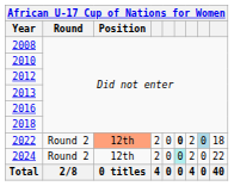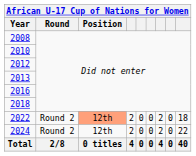2022 | column 6: bold -> normal
2022 | column 8: lightblue background -> no background
2024 | column 6: paleturquoise background -> no background
